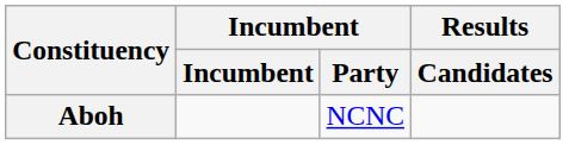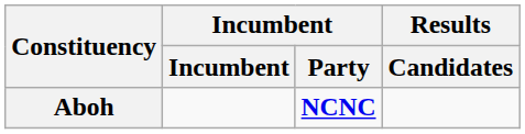Aboh | Incumbent / Party: normal -> bold
